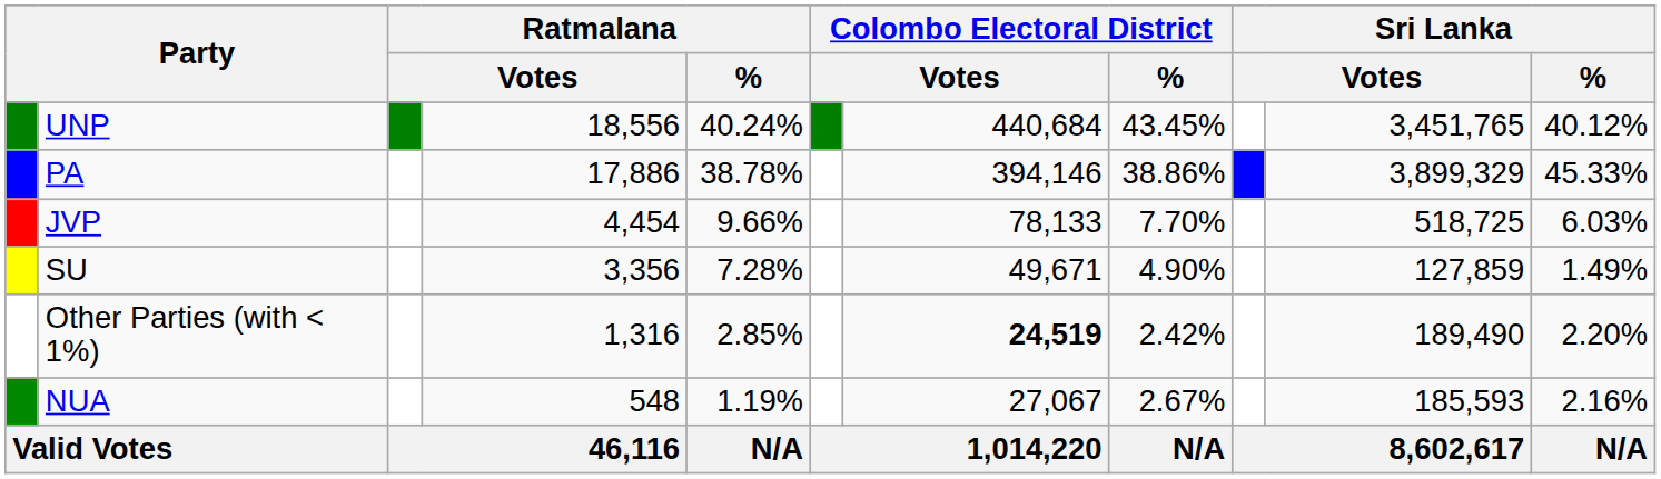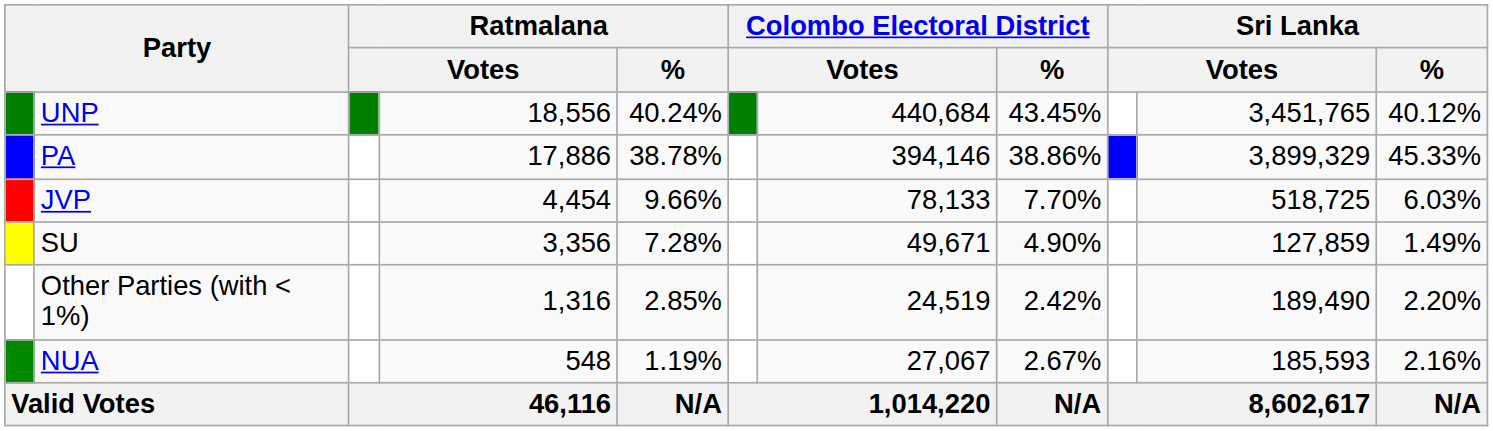Other Parties (with < 1%) | column 7: bold -> normal
